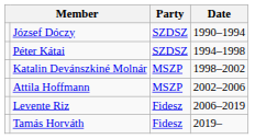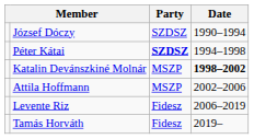Péter Kátai | Party: normal -> bold
Katalin Devánszkiné Molnár | Date: normal -> bold
